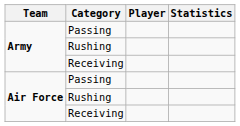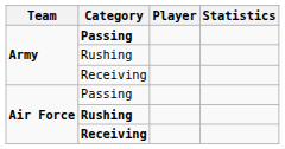Army / Passing | Category: normal -> bold
Air Force / Rushing | Category: normal -> bold
Air Force / Receiving | Category: normal -> bold
